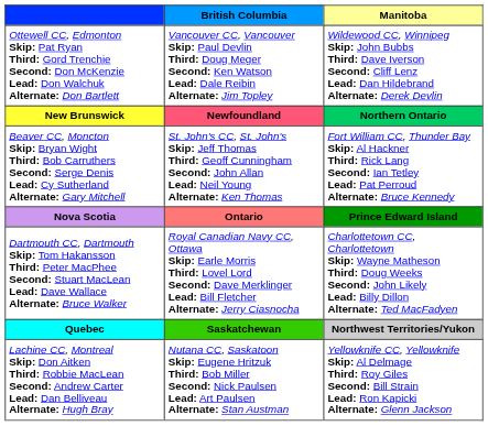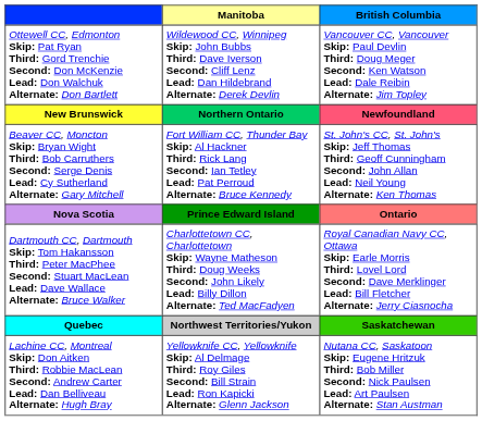columns swapped: British Columbia <-> Manitoba
